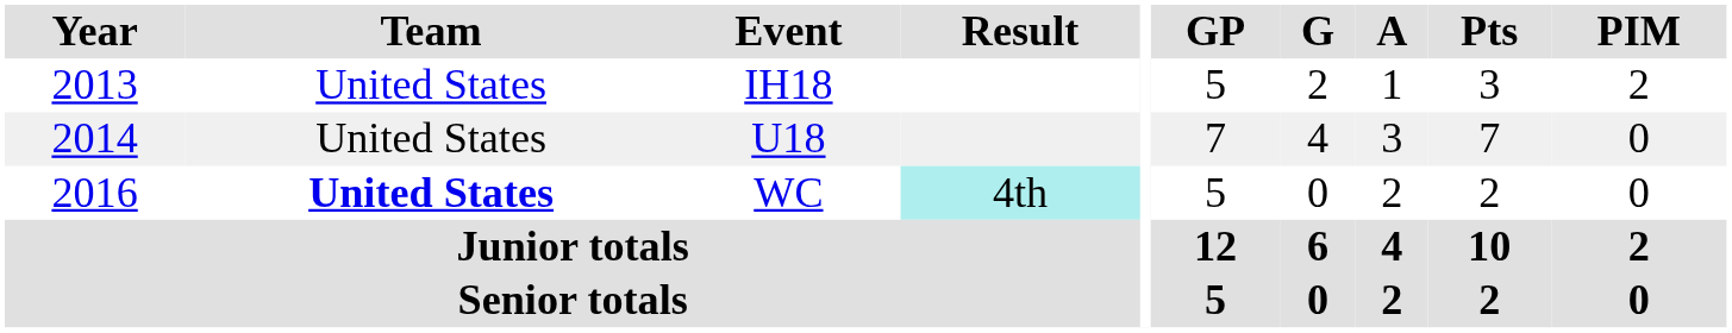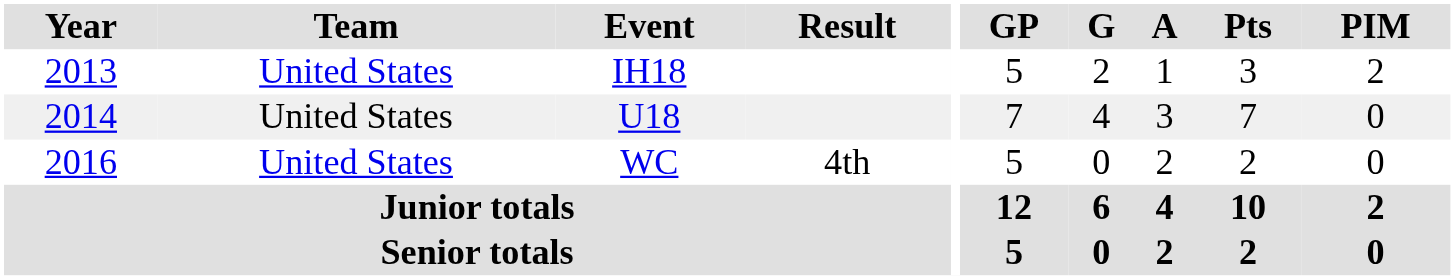WC | Team: bold -> normal
WC | Result: paleturquoise background -> no background
